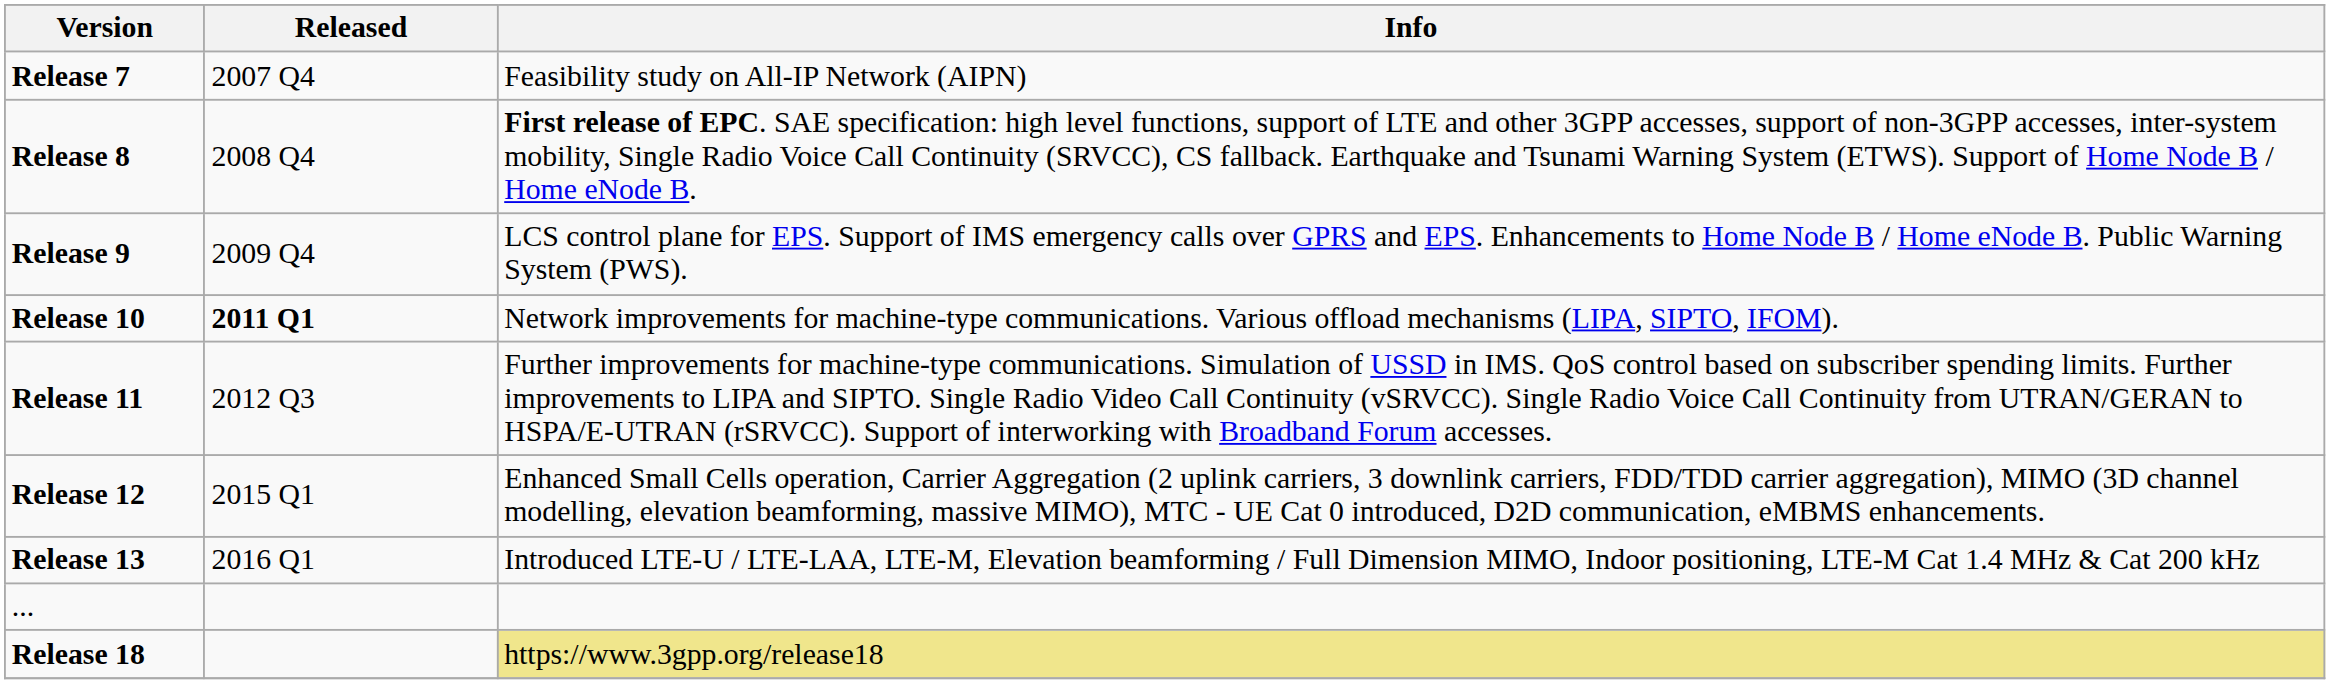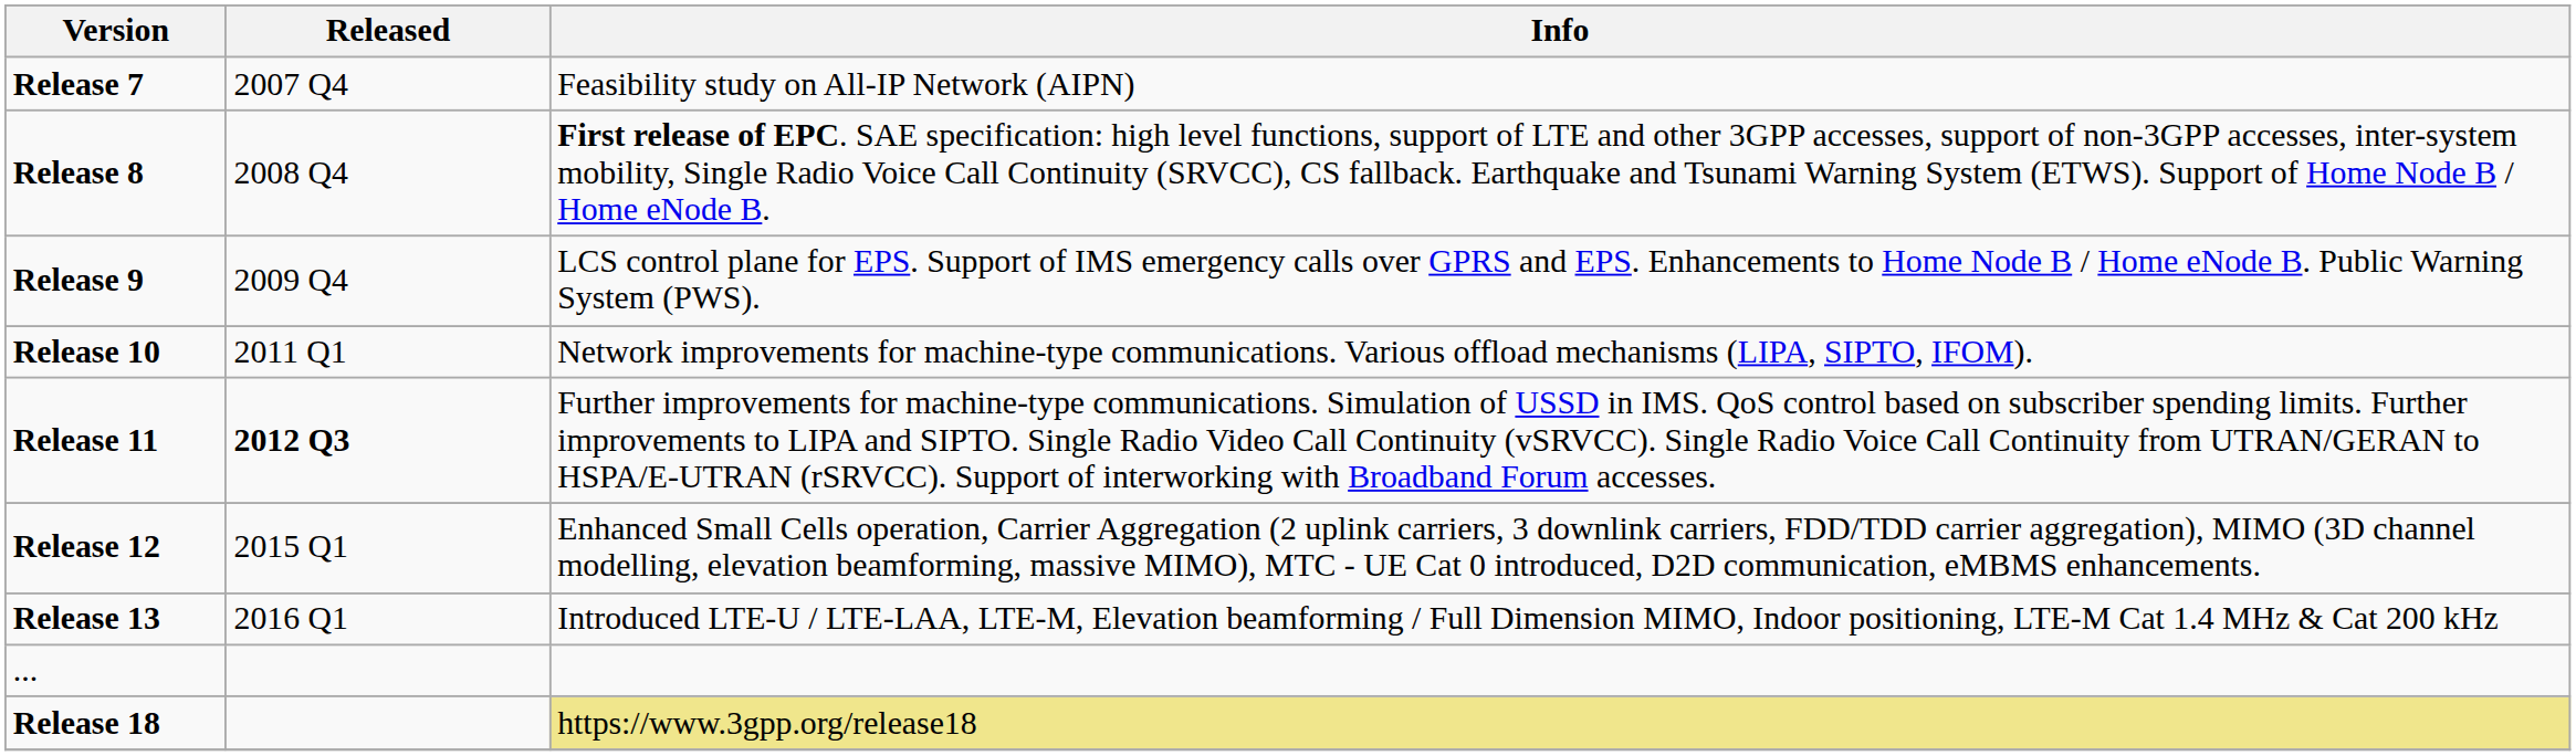Release 10 | Released: bold -> normal
Release 11 | Released: normal -> bold
